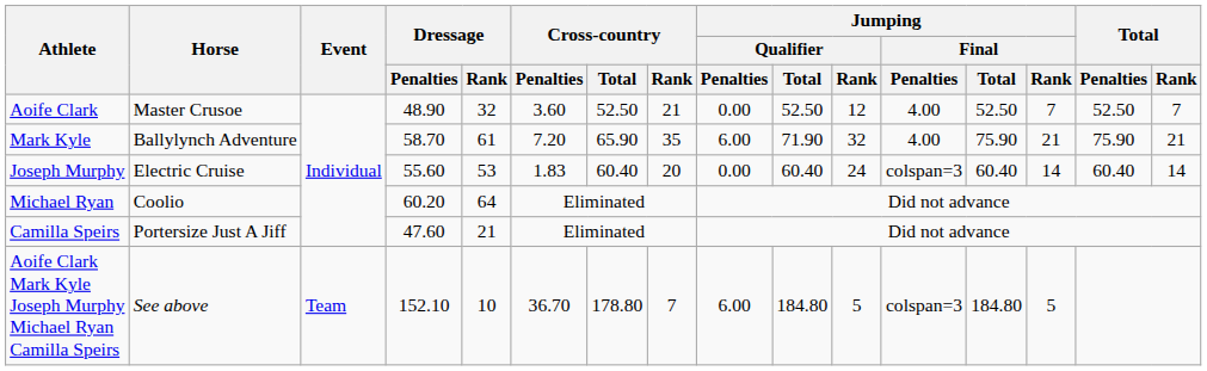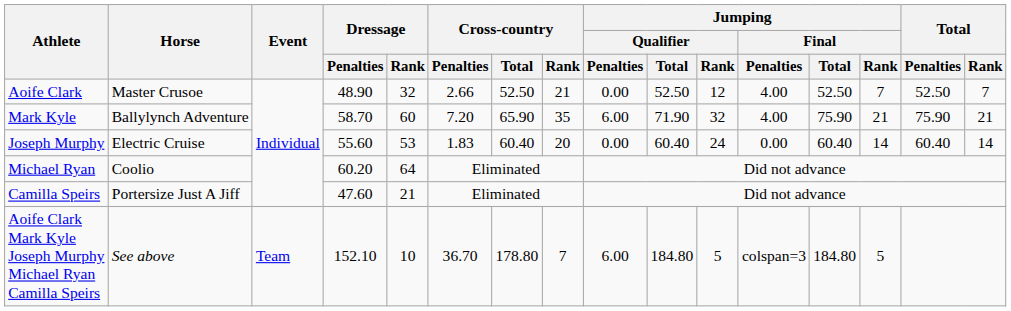Aoife Clark | Cross-country / Penalties: 3.60 -> 2.66
Mark Kyle | Dressage / Rank: 61 -> 60
Joseph Murphy | Jumping / Final / Penalties: colspan=3 -> 0.00
